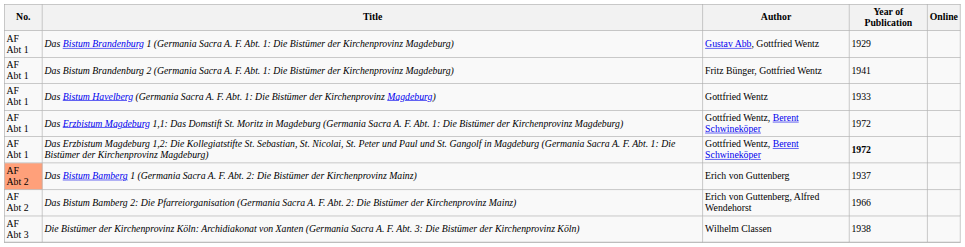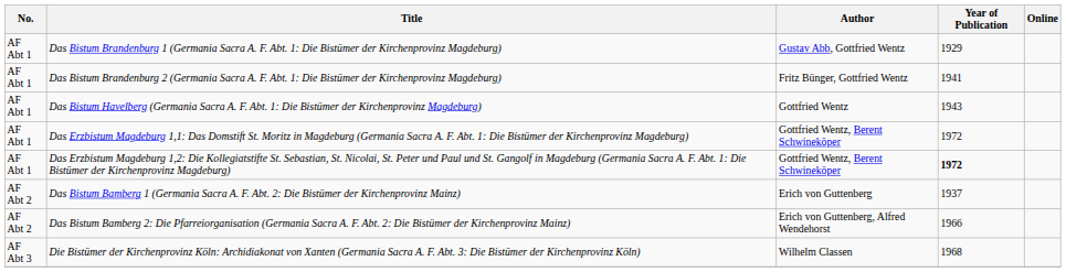row 4 | Year of Publication: 1933 -> 1943
row 7 | No.: lightsalmon background -> no background
row 9 | Year of Publication: 1938 -> 1968
